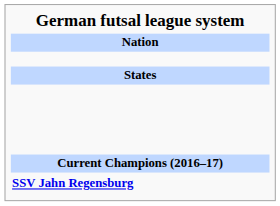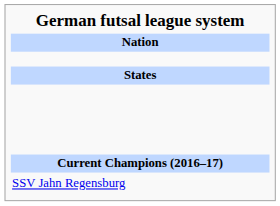row 5 | column 1: bold -> normal
